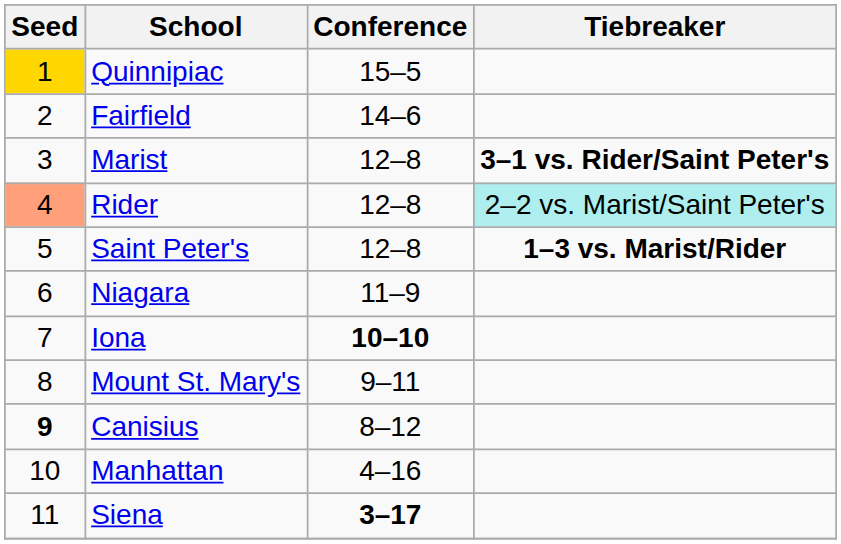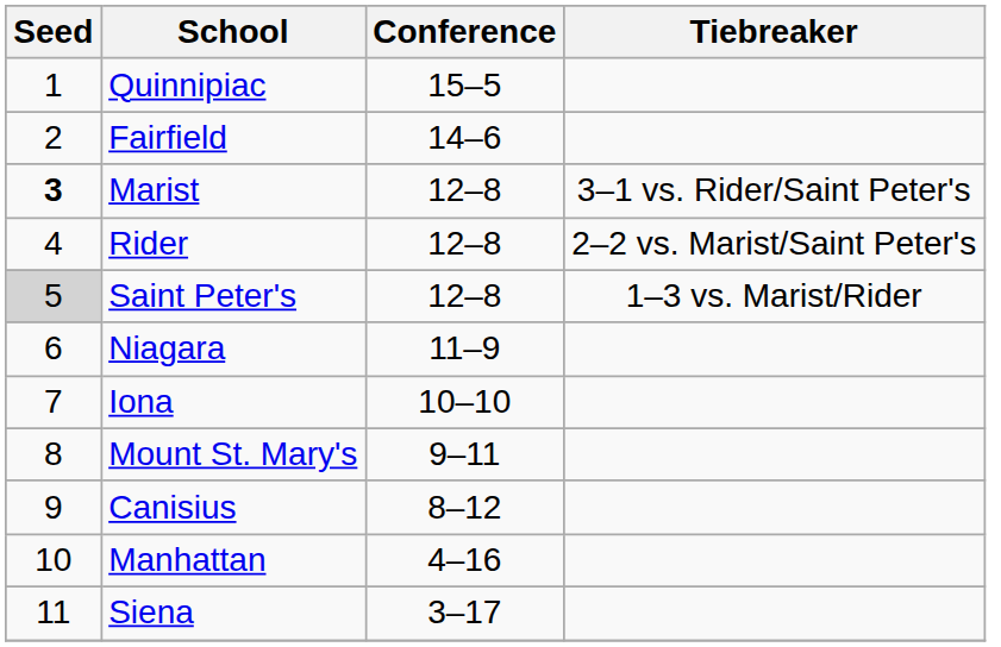Quinnipiac | Seed: gold background -> no background
Marist | Seed: normal -> bold
Marist | Tiebreaker: bold -> normal
Rider | Seed: lightsalmon background -> no background
Rider | Tiebreaker: paleturquoise background -> no background
Saint Peter's | Seed: no background -> lightgrey background
Saint Peter's | Tiebreaker: bold -> normal
Iona | Conference: bold -> normal
Canisius | Seed: bold -> normal
Siena | Conference: bold -> normal
